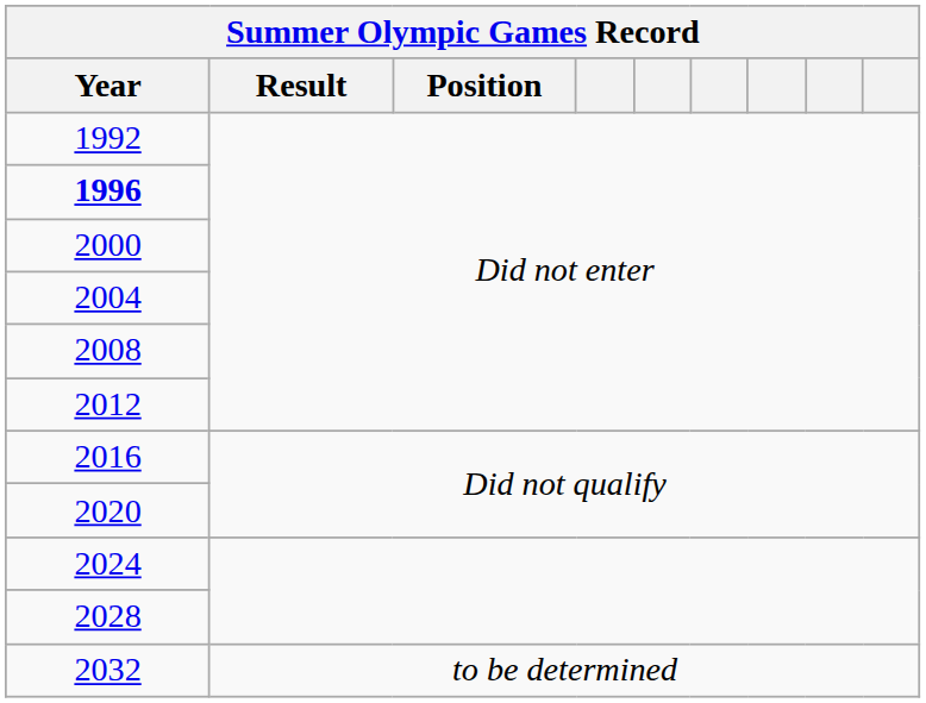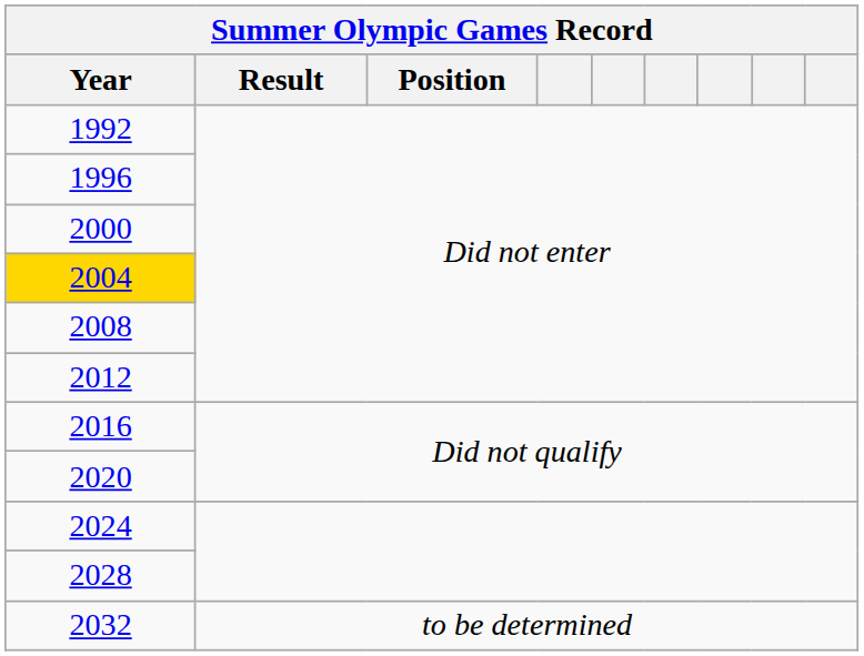1996 | Year: bold -> normal
2004 | Year: no background -> gold background
